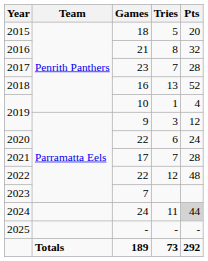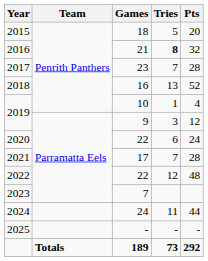2016 | Tries: normal -> bold
2024 | Pts: lightgrey background -> no background
